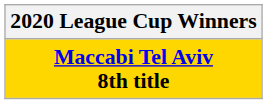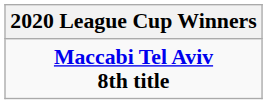row 2 | column 1: gold background -> no background
